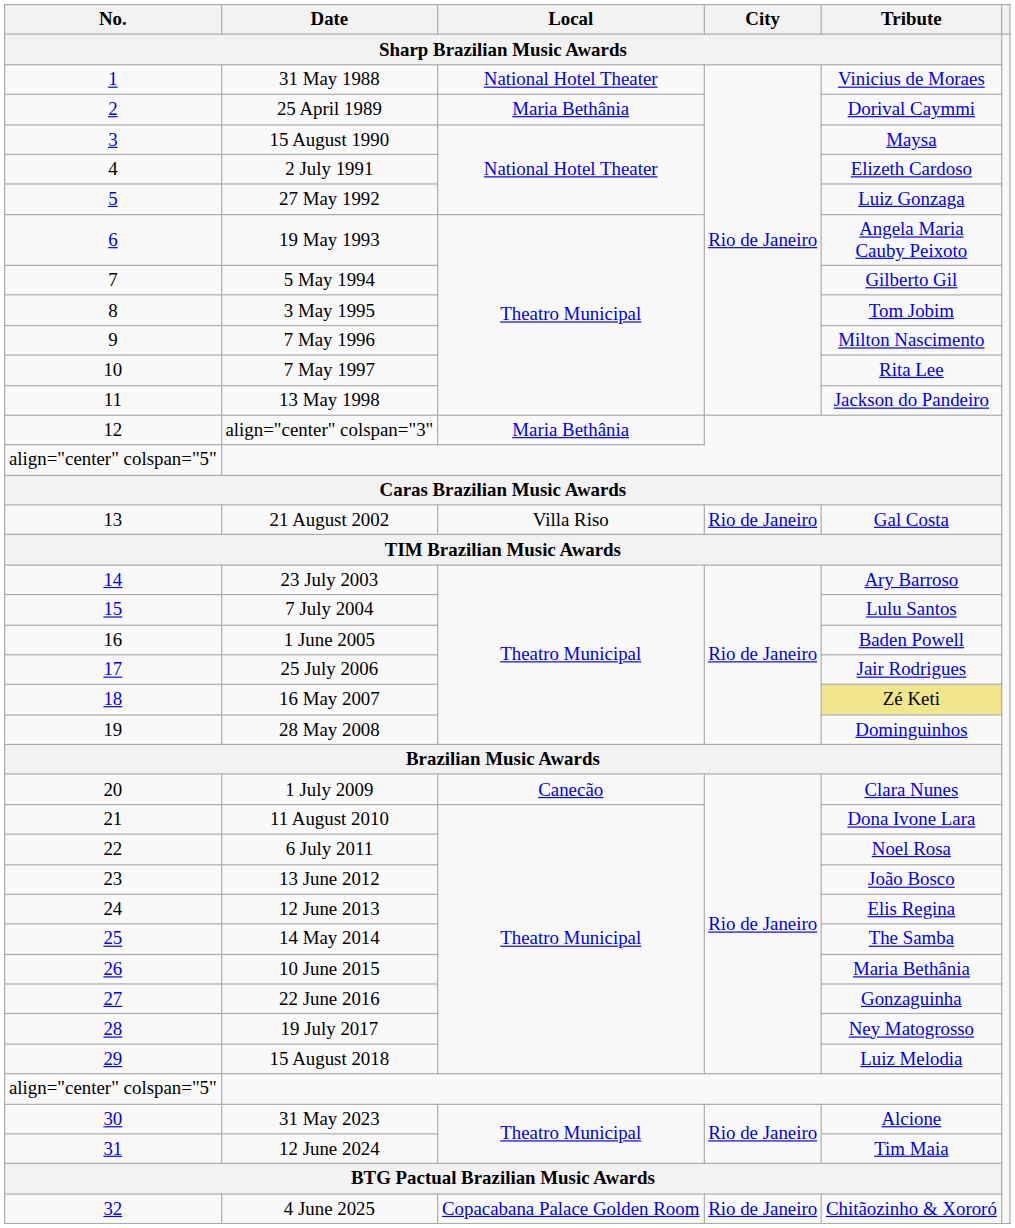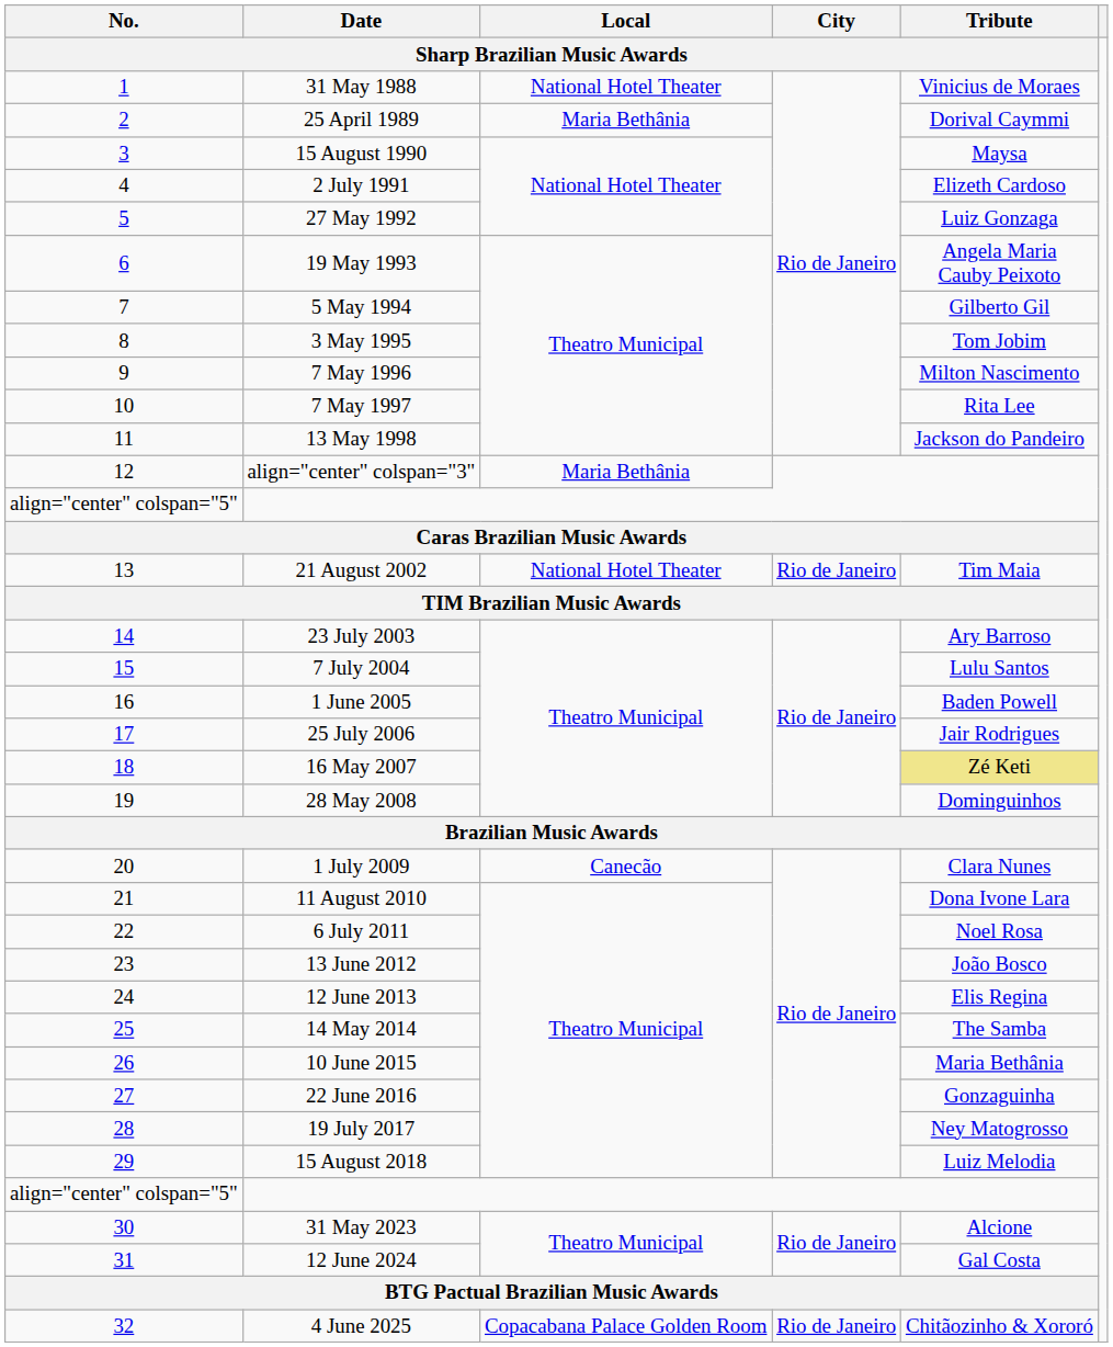21 August 2002 | Local: Villa Riso -> National Hotel Theater
21 August 2002 | Tribute: Gal Costa -> Tim Maia
12 June 2024 | Tribute: Tim Maia -> Gal Costa
